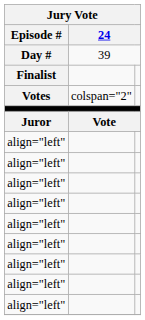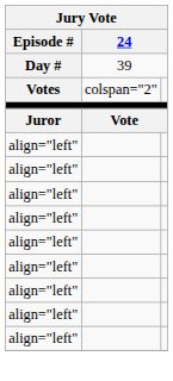- row: Finalist
